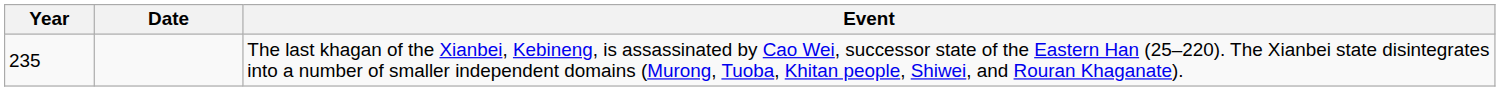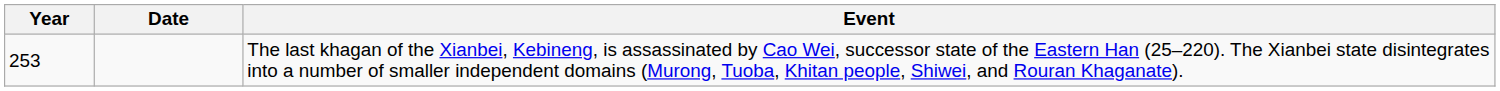row 2 | Year: 235 -> 253
